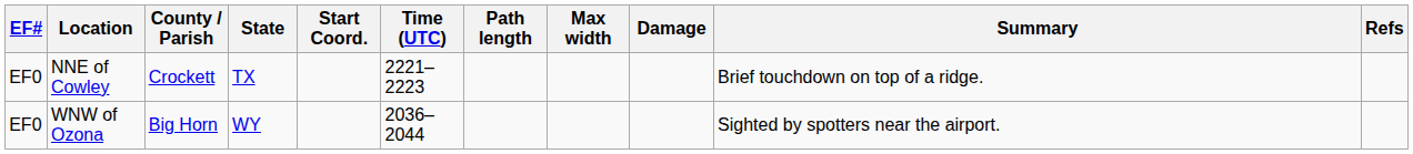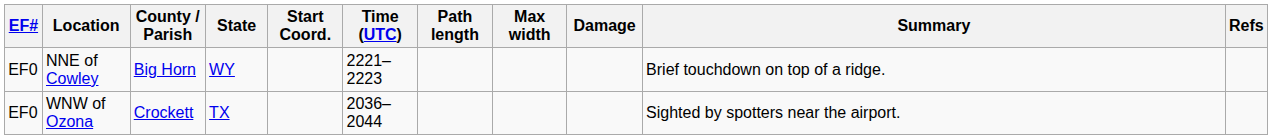NNE of Cowley | County / Parish: Crockett -> Big Horn
NNE of Cowley | State: TX -> WY
WNW of Ozona | County / Parish: Big Horn -> Crockett
WNW of Ozona | State: WY -> TX
